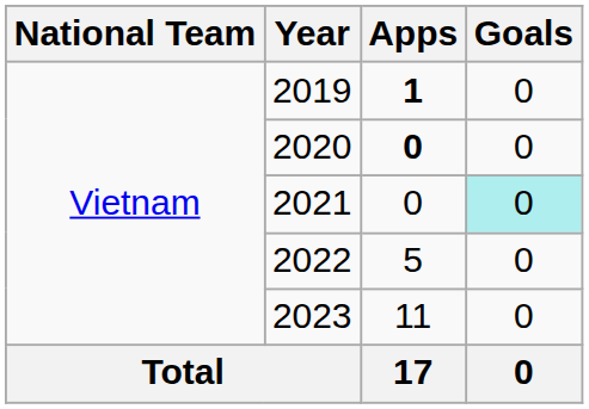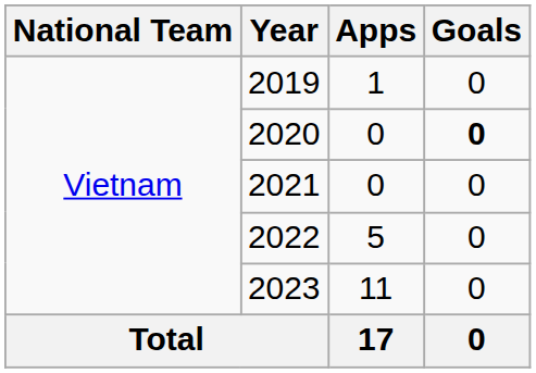2019 | Apps: bold -> normal
2020 | Apps: bold -> normal
2020 | Goals: normal -> bold
2021 | Goals: paleturquoise background -> no background
